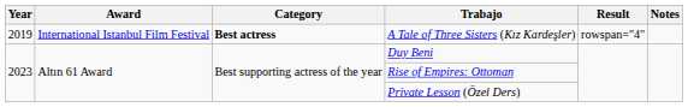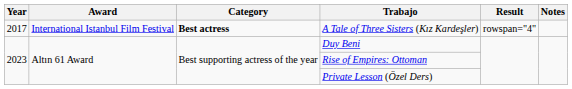A Tale of Three Sisters (Kız Kardeşler) | Year: 2019 -> 2017
